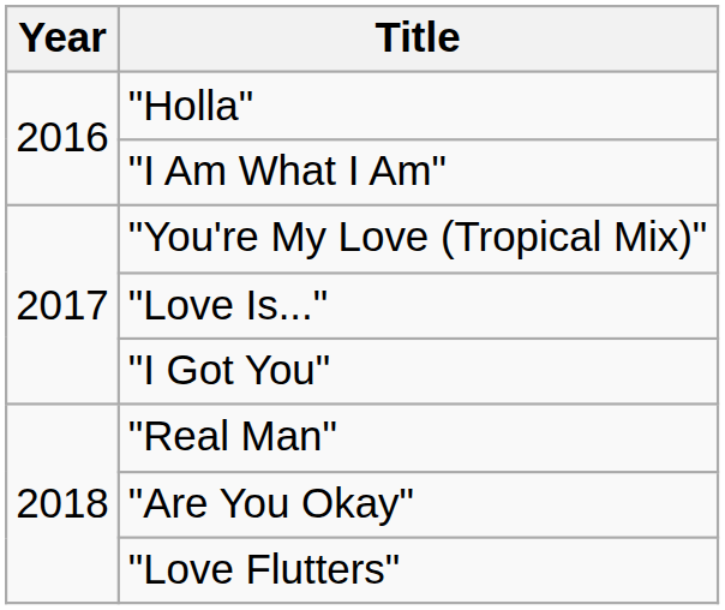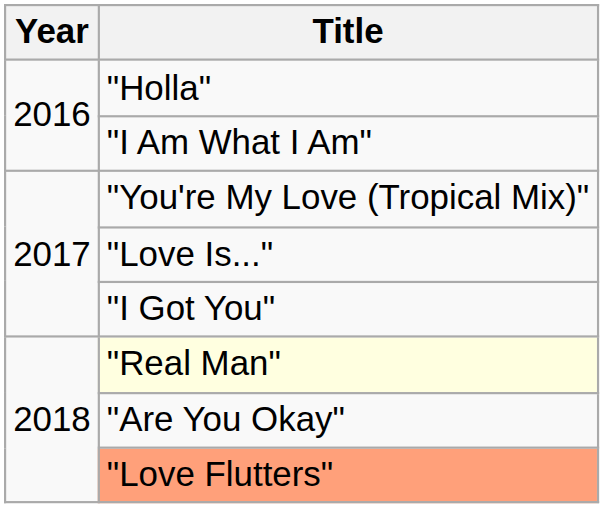"Real Man" | Title: no background -> lightyellow background
"Love Flutters" | Title: no background -> lightsalmon background
